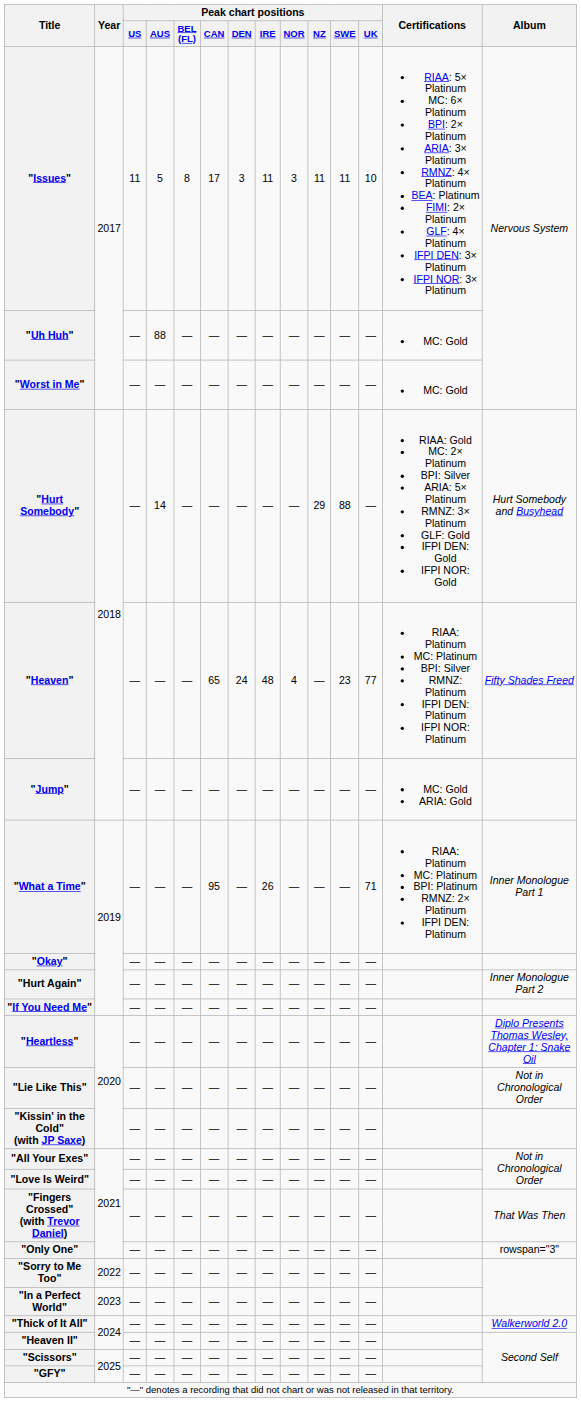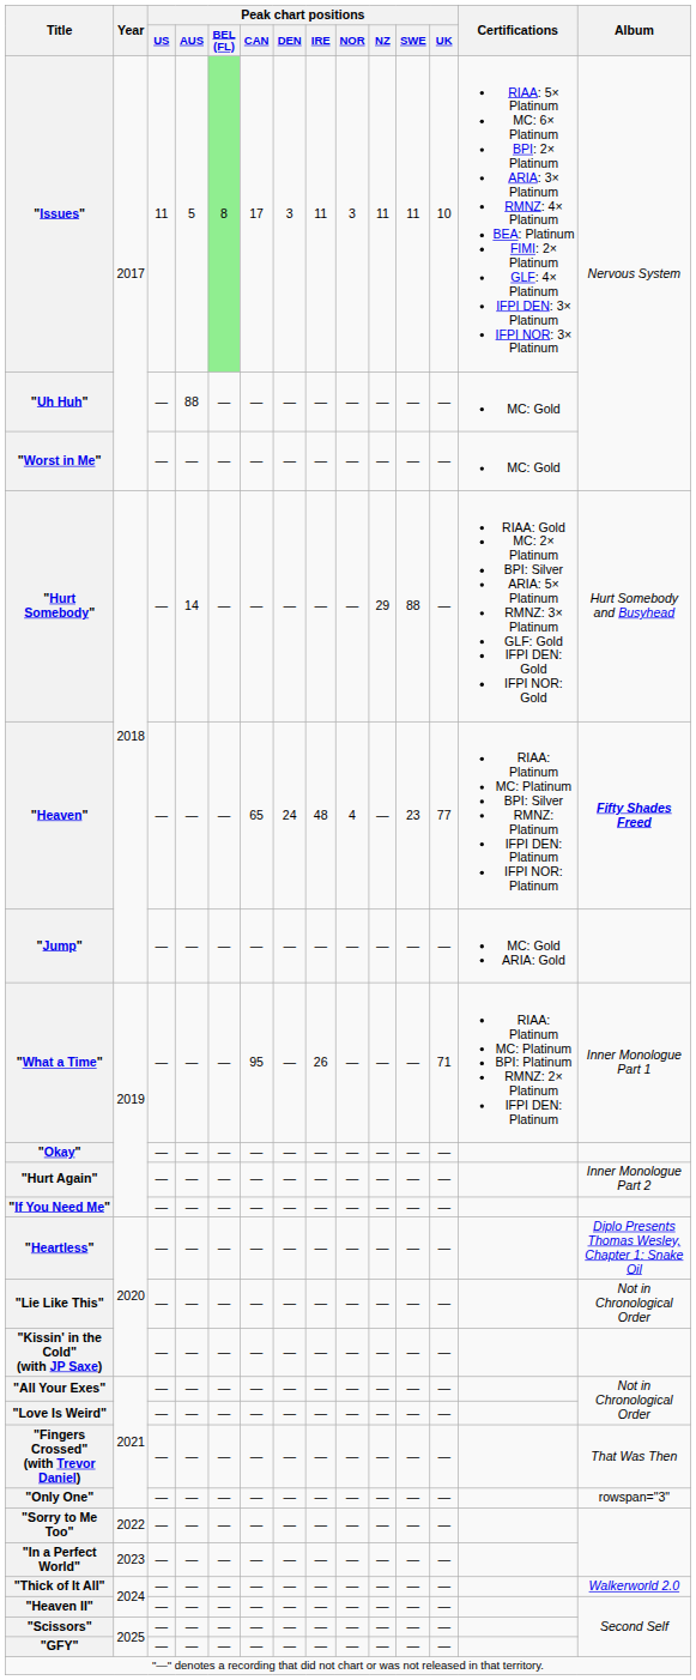"Issues" | Peak chart positions / BEL (FL): no background -> lightgreen background
"Heaven" | Album: normal -> bold
